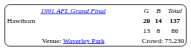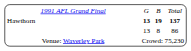Hawthorn | column 2: 20 -> 13
Hawthorn | column 3: 14 -> 19
